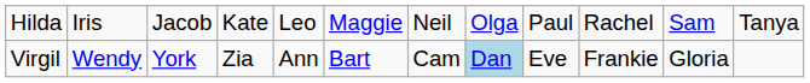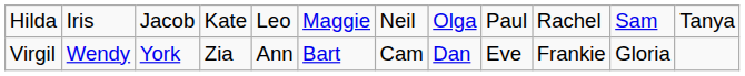Virgil | column 8: lightblue background -> no background
